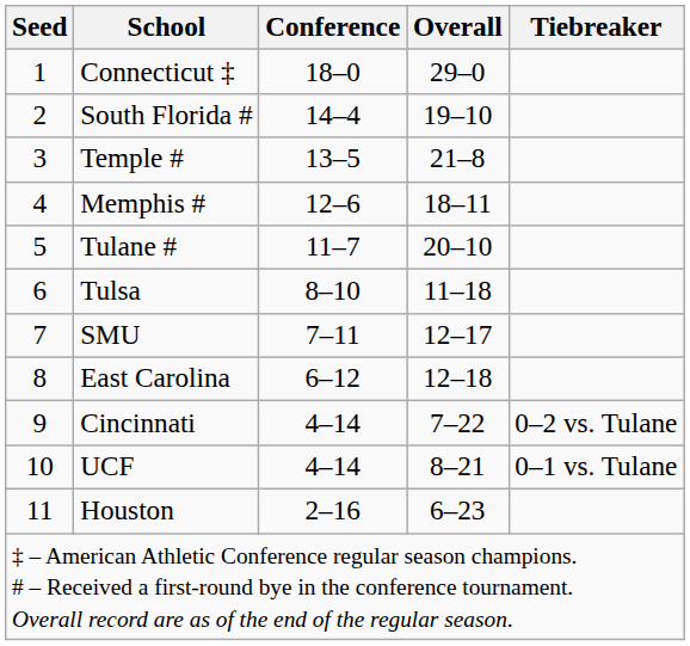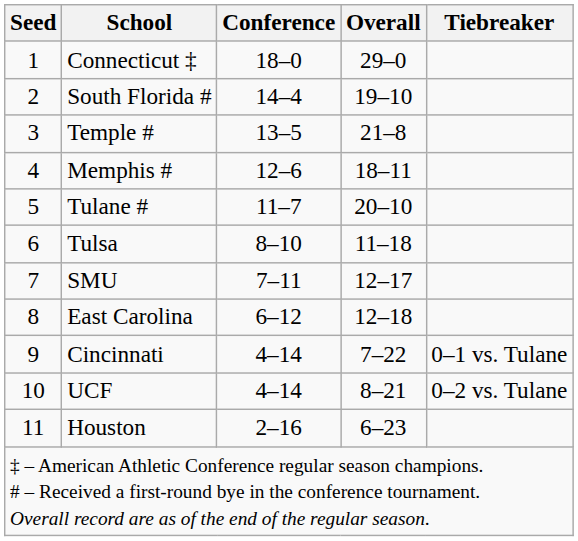Cincinnati | Tiebreaker: 0–2 vs. Tulane -> 0–1 vs. Tulane
UCF | Tiebreaker: 0–1 vs. Tulane -> 0–2 vs. Tulane
